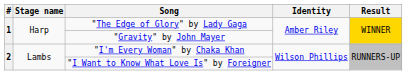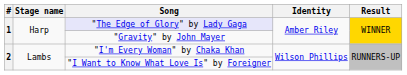"The Edge of Glory" by Lady Gaga | Song: no background -> lavender background
